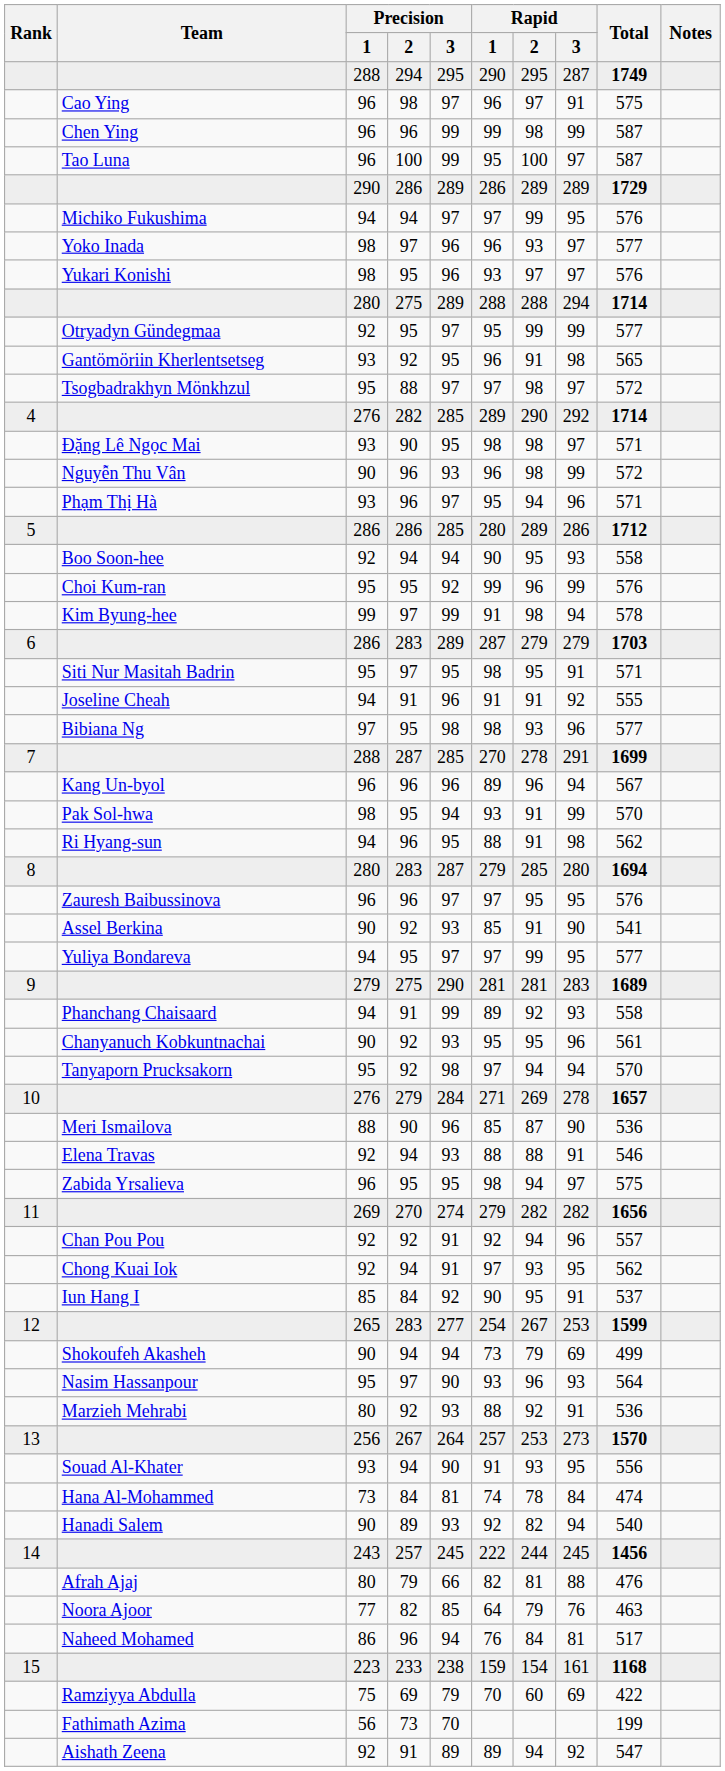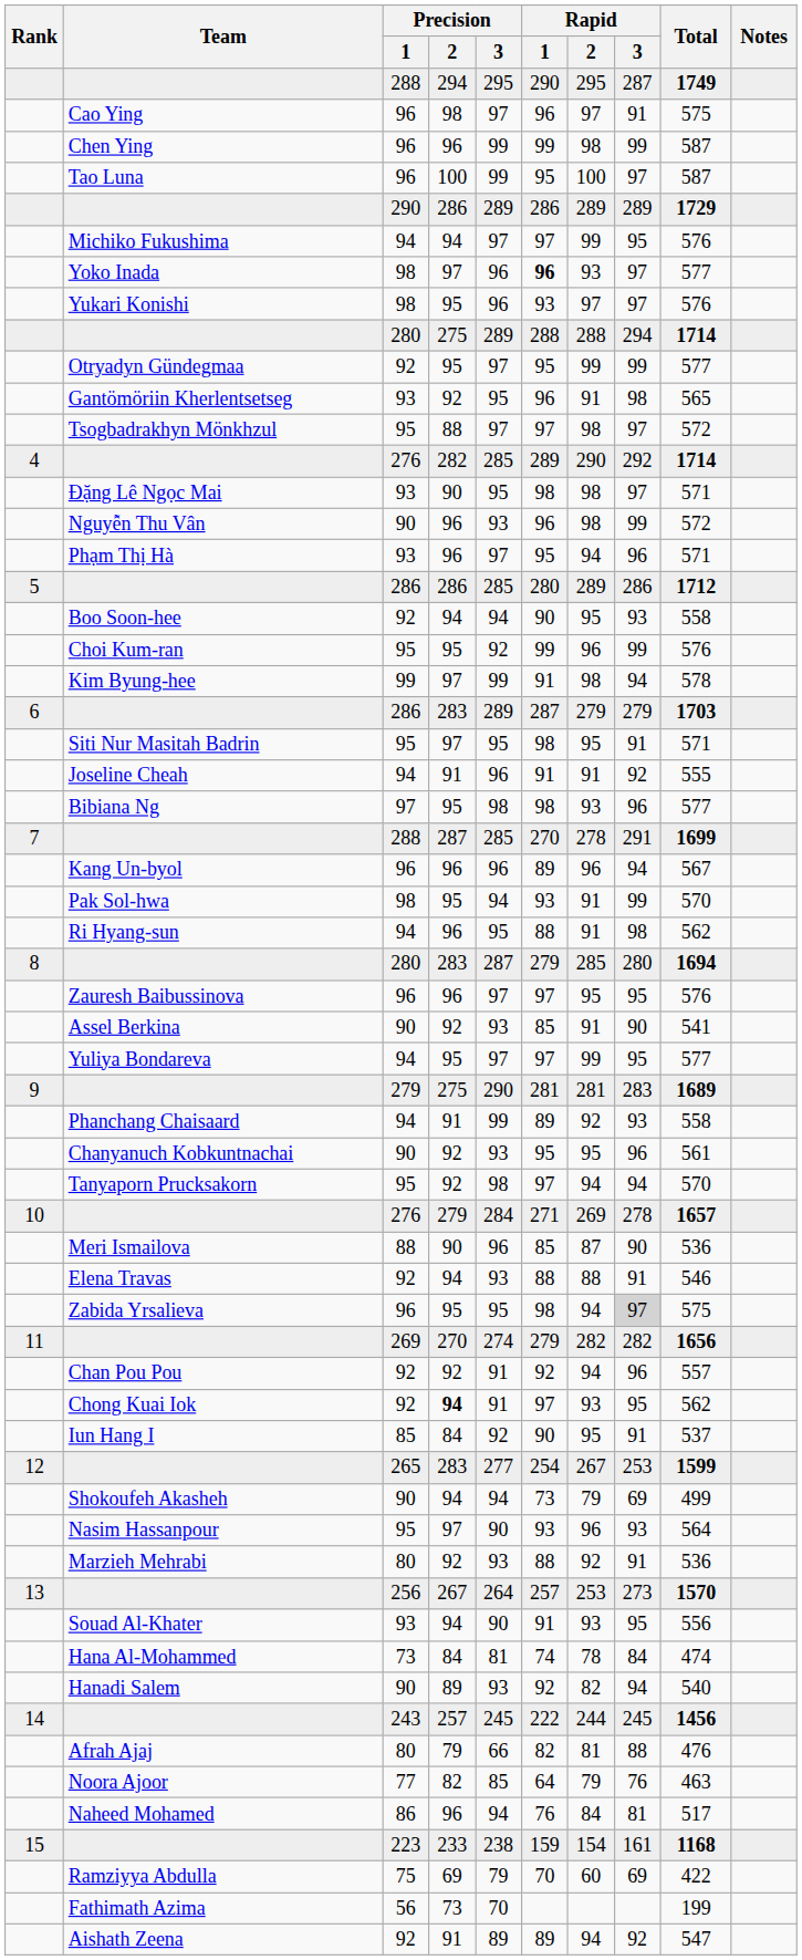Yoko Inada | Rapid / 1: normal -> bold
Zabida Yrsalieva | Rapid / 3: no background -> lightgrey background
Chong Kuai Iok | Precision / 2: normal -> bold
